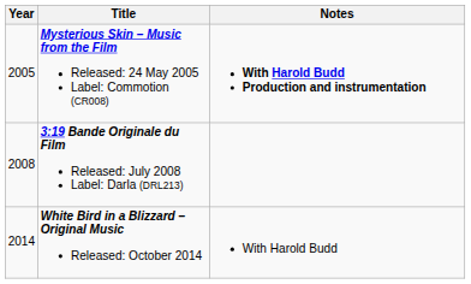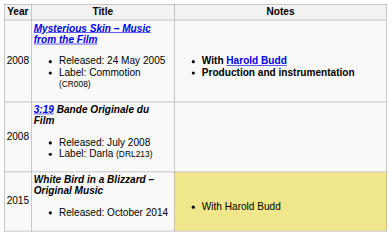row 2 | Year: 2005 -> 2008
row 4 | Year: 2014 -> 2015
row 4 | Notes: no background -> khaki background
